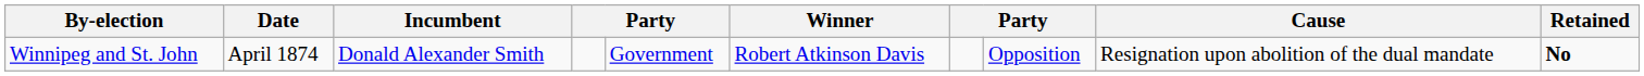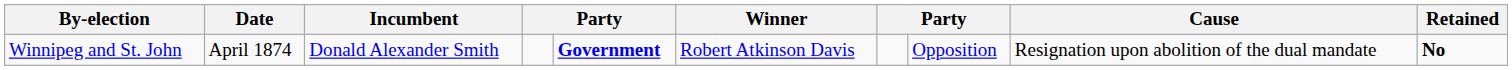Winnipeg and St. John | column 5: normal -> bold
